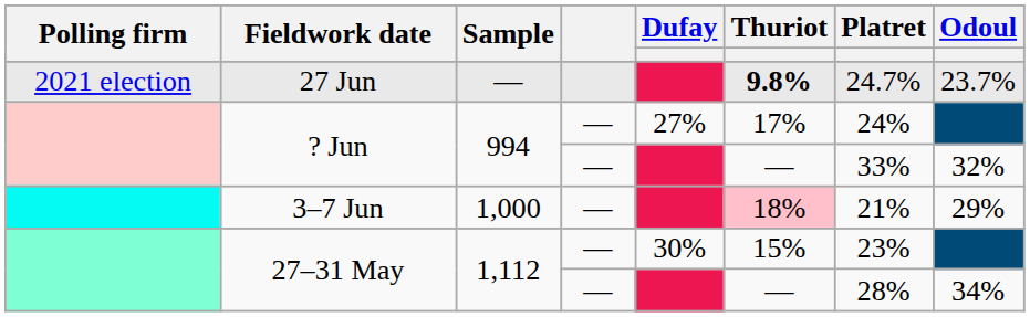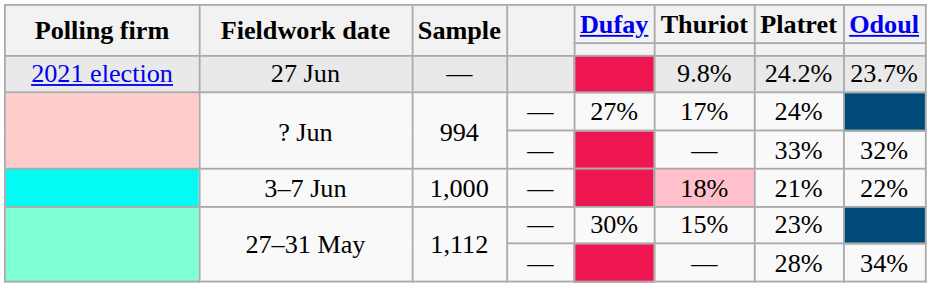27 Jun | Thuriot: bold -> normal
27 Jun | Platret: 24.7% -> 24.2%
3–7 Jun | Odoul: 29% -> 22%
